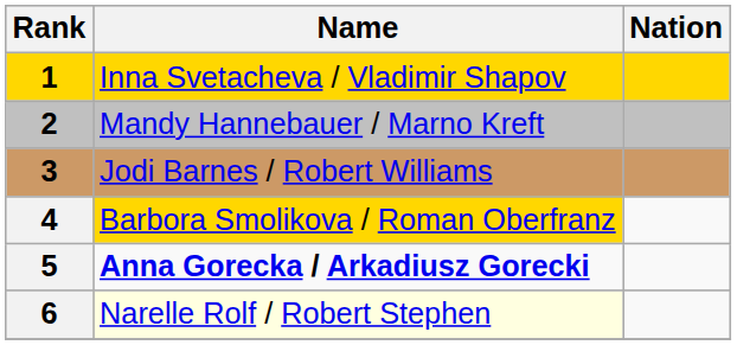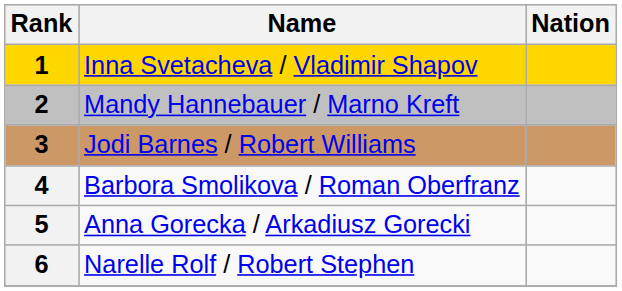Barbora Smolikova / Roman Oberfranz | Name: gold background -> no background
Anna Gorecka / Arkadiusz Gorecki | Name: bold -> normal
Narelle Rolf / Robert Stephen | Name: lightyellow background -> no background
